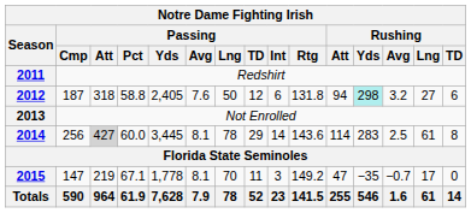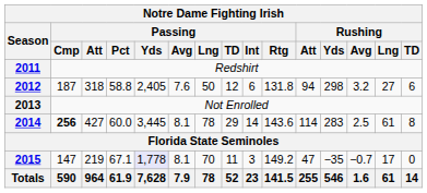2012 | Rushing / Yds: paleturquoise background -> no background
2014 | Passing / Cmp: normal -> bold
2014 | Passing / Att: lightgrey background -> no background
2015 | Passing / Yds: no background -> lavender background
